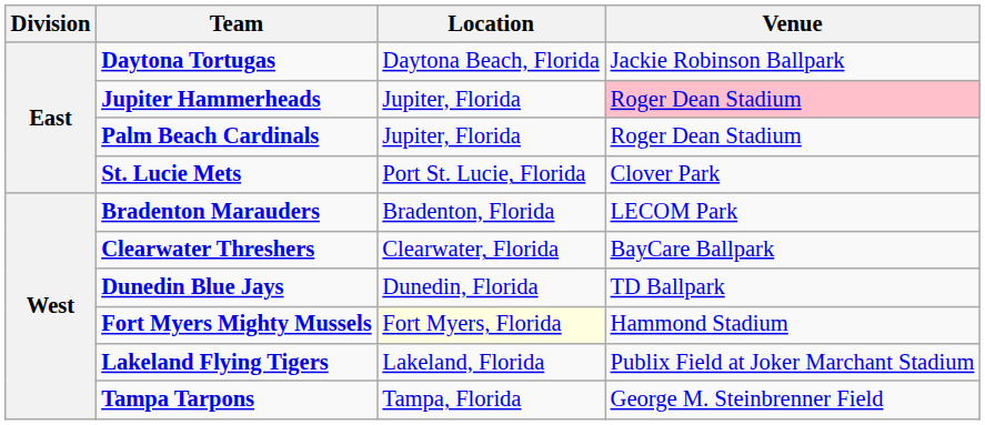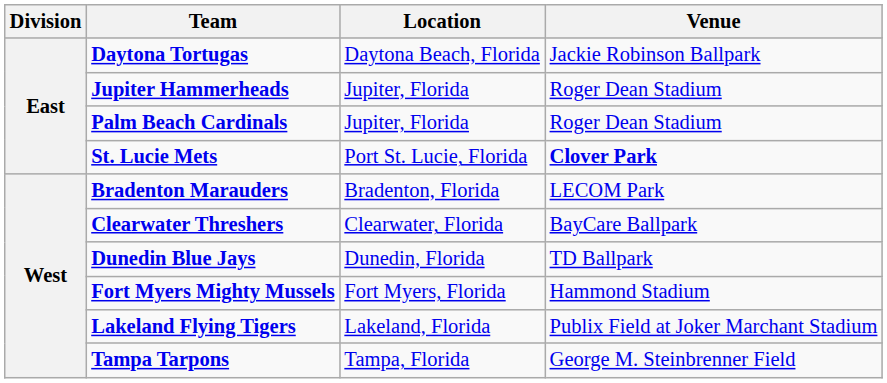Jupiter Hammerheads | Venue: pink background -> no background
St. Lucie Mets | Venue: normal -> bold
Fort Myers Mighty Mussels | Location: lightyellow background -> no background
